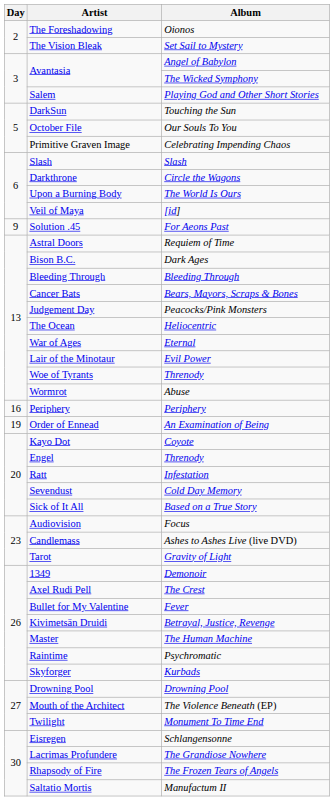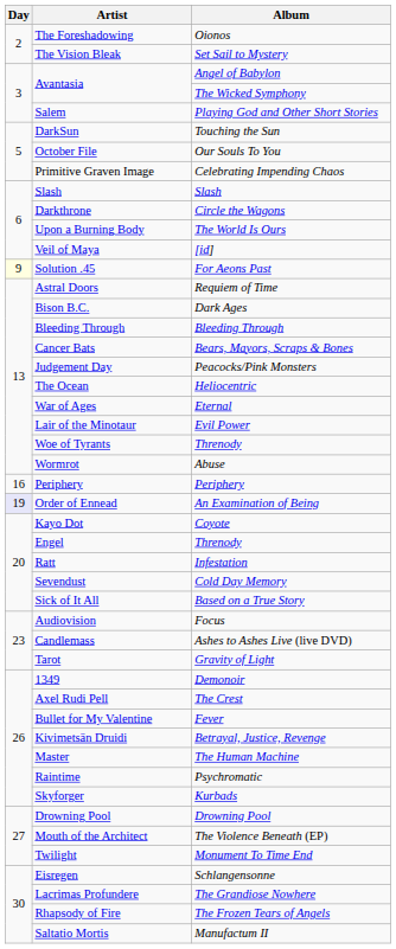Solution .45 | Day: no background -> lightyellow background
Order of Ennead | Day: no background -> lavender background
